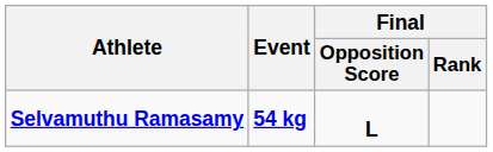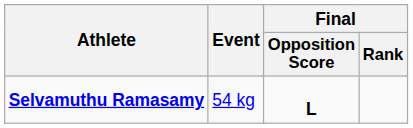Selvamuthu Ramasamy | Event: bold -> normal
